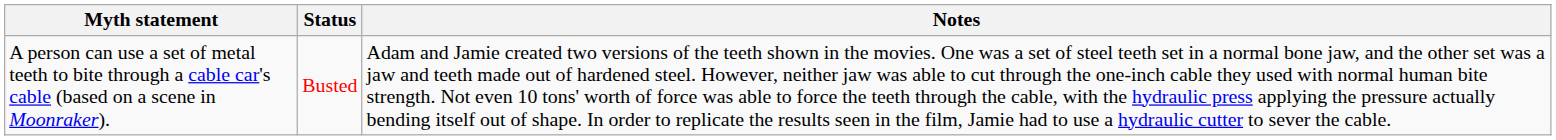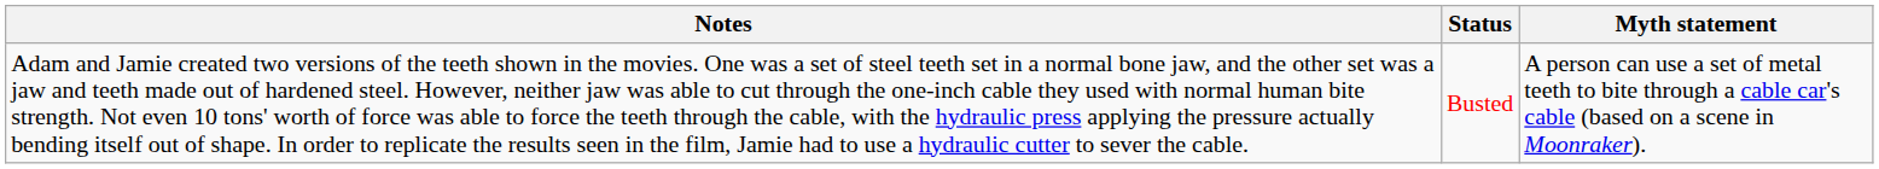columns swapped: Myth statement <-> Notes
